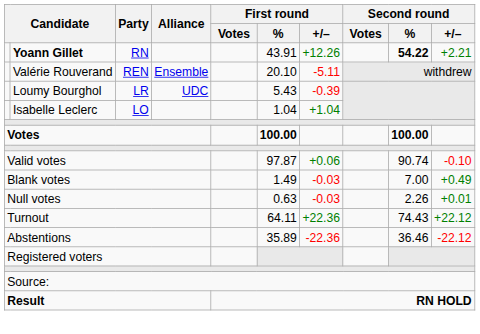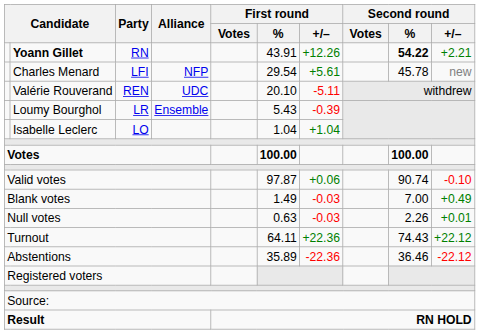+ row: Charles Menard | LFI | NFP | 29.54 | +5.61 | 45.78 | new
Valérie Rouverand | Alliance: Ensemble -> UDC
Loumy Bourghol | Alliance: UDC -> Ensemble
